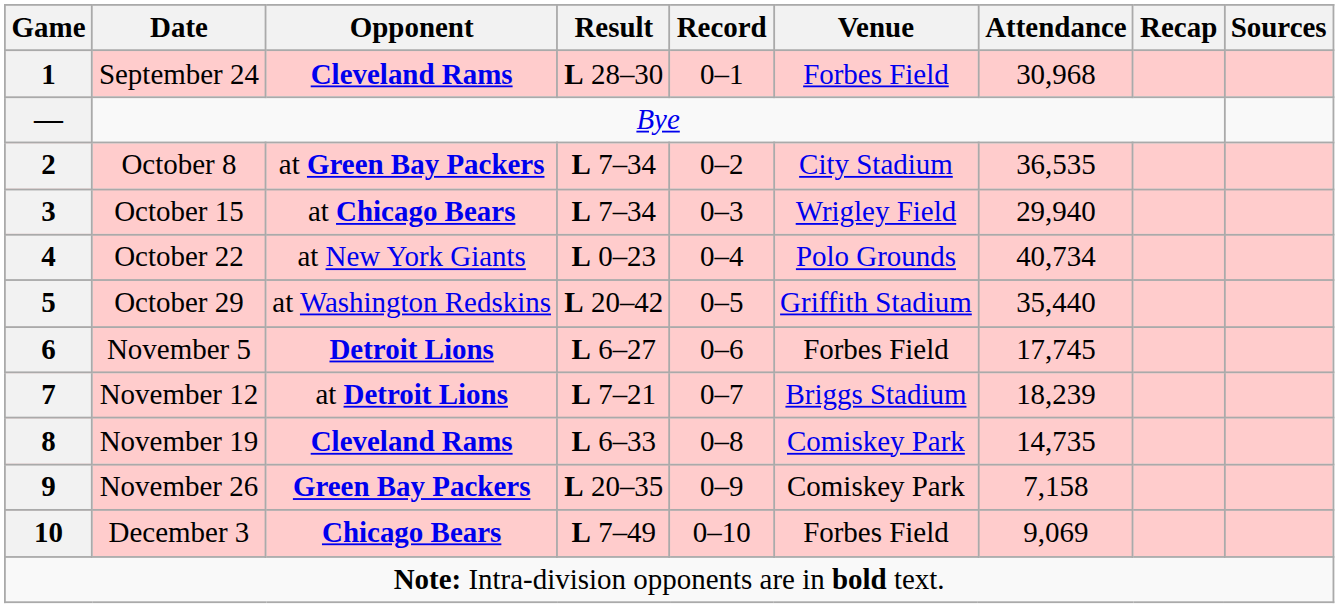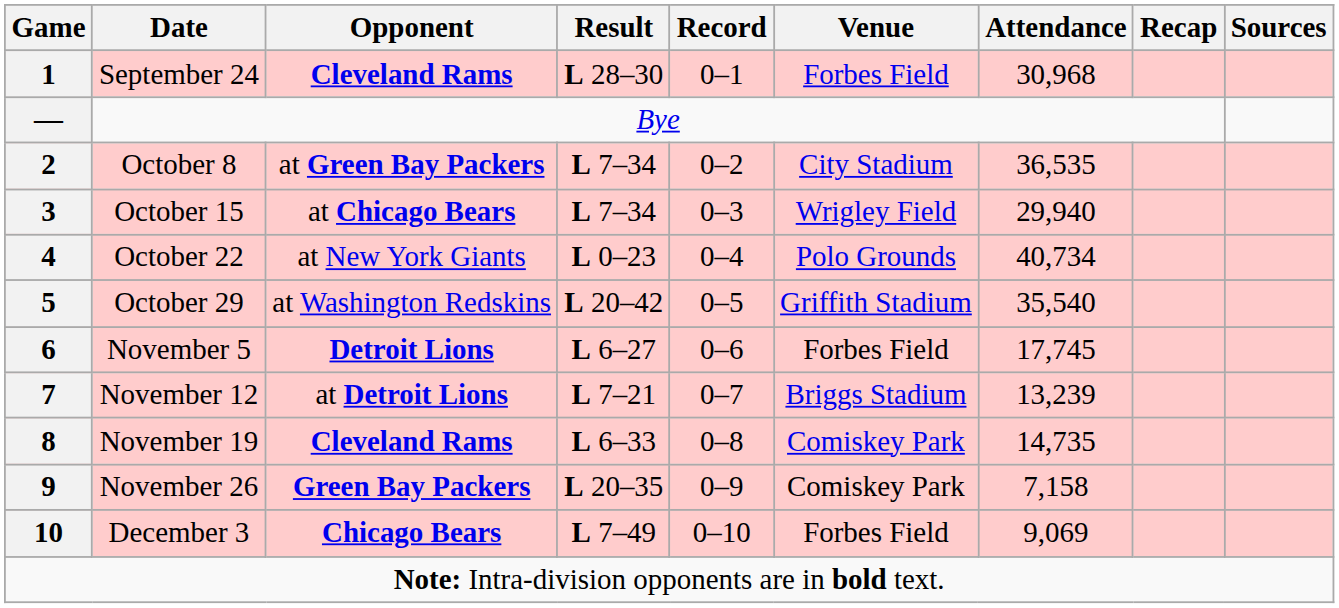5 | Attendance: 35,440 -> 35,540
7 | Attendance: 18,239 -> 13,239
